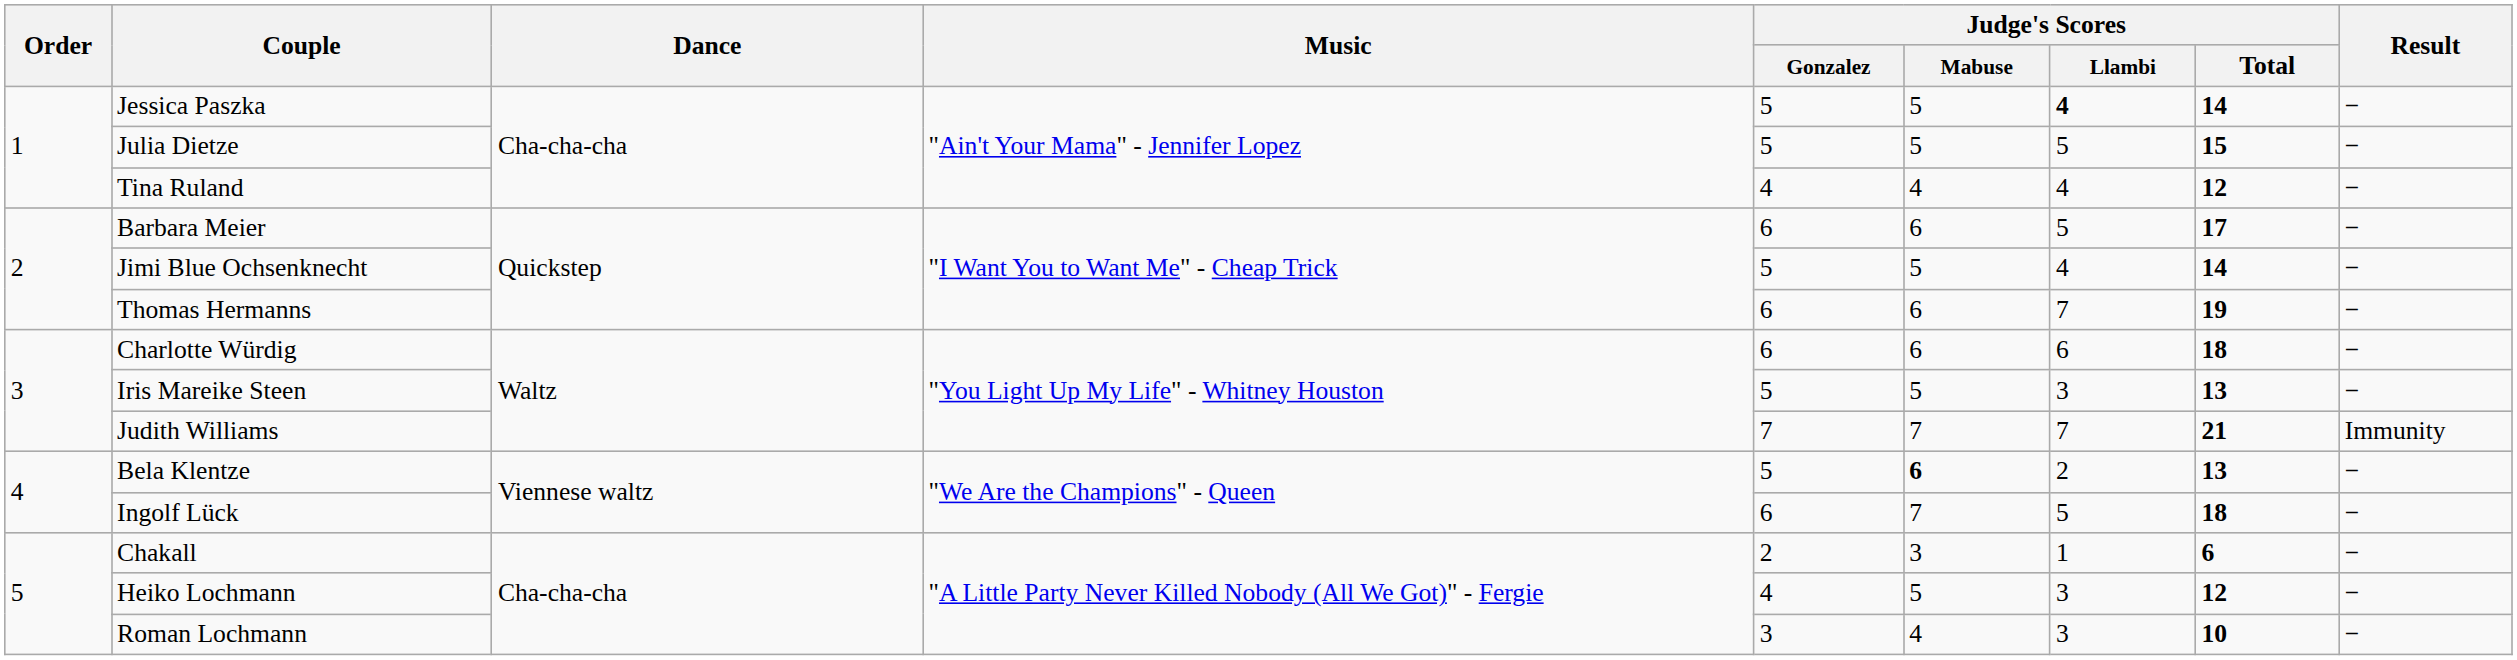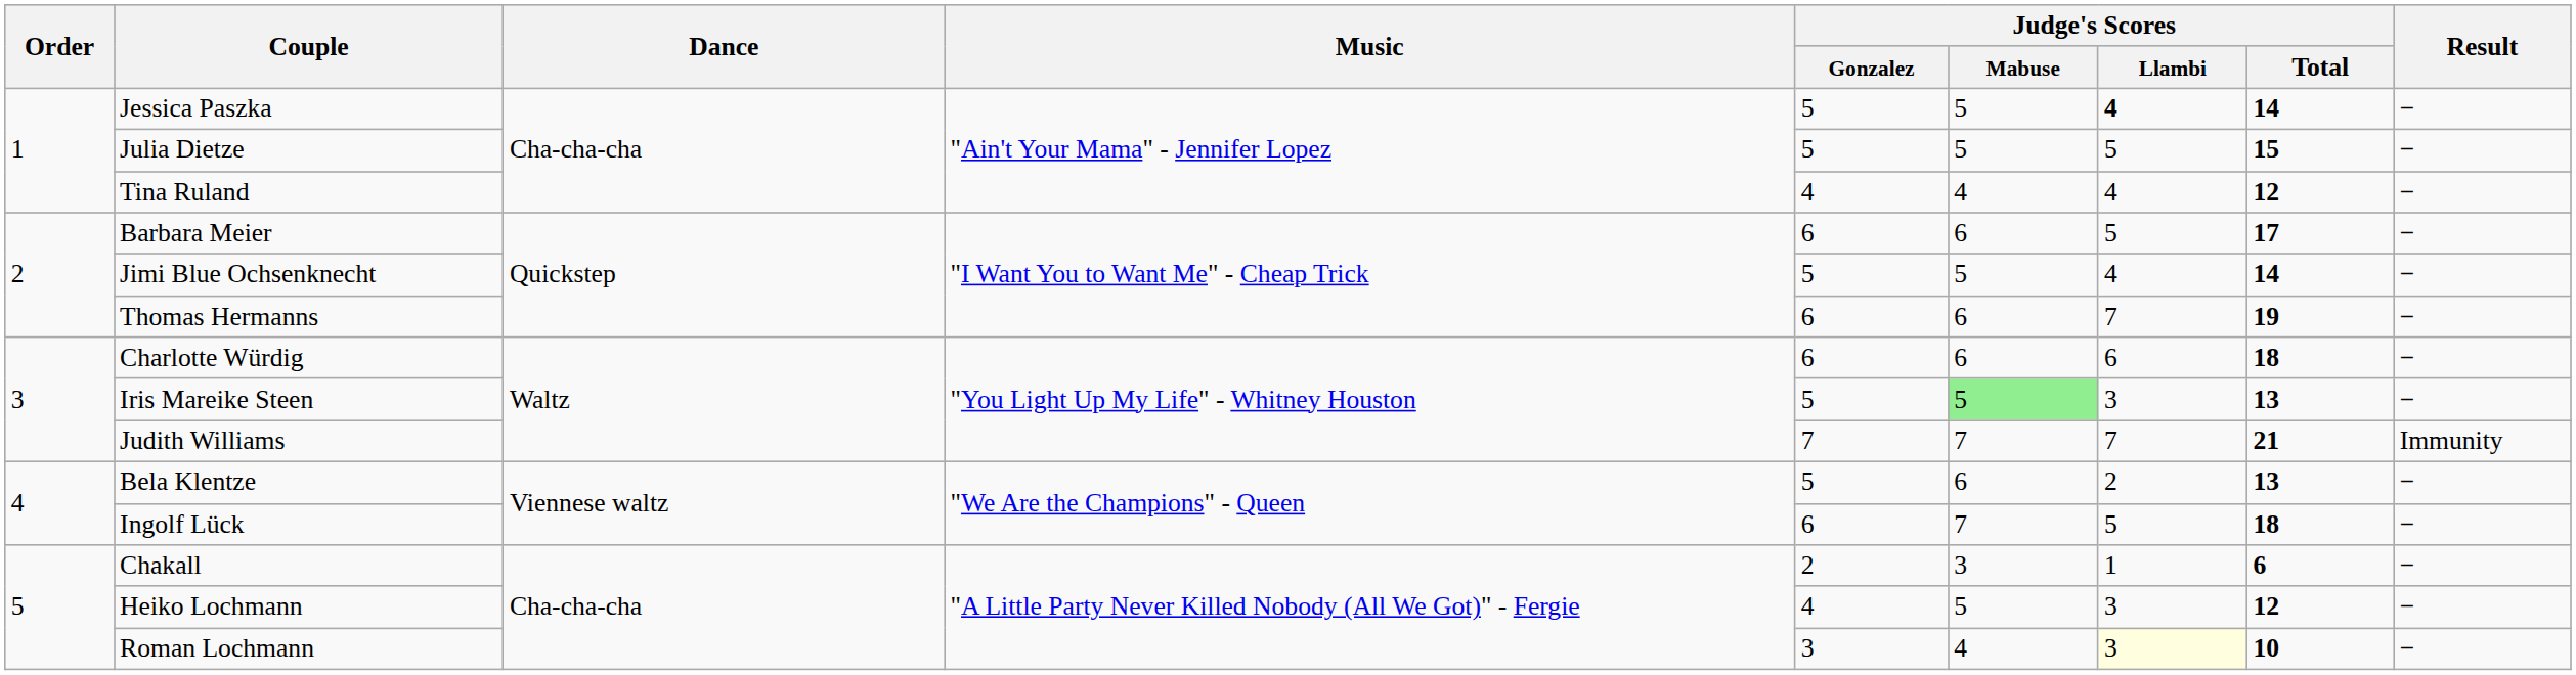Iris Mareike Steen | Judge's Scores / Mabuse: no background -> lightgreen background
Bela Klentze | Judge's Scores / Mabuse: bold -> normal
Roman Lochmann | Judge's Scores / Llambi: no background -> lightyellow background
